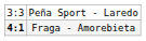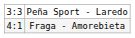Fraga - Amorebieta | column 1: bold -> normal
